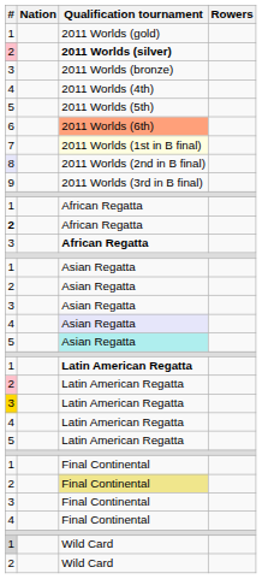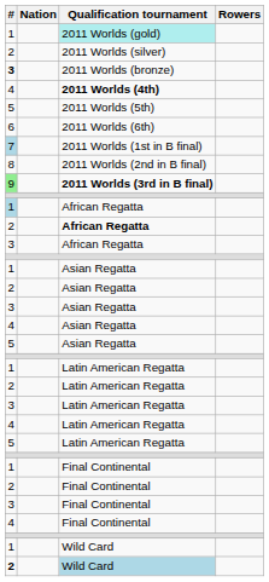2011 Worlds (gold) | Qualification tournament: no background -> paleturquoise background
2011 Worlds (silver) | #: pink background -> no background
2011 Worlds (silver) | Qualification tournament: bold -> normal
2011 Worlds (bronze) | #: normal -> bold
2011 Worlds (4th) | Qualification tournament: normal -> bold
2011 Worlds (6th) | Qualification tournament: lightsalmon background -> no background
2011 Worlds (1st in B final) | #: no background -> lightblue background
2011 Worlds (1st in B final) | Qualification tournament: lightyellow background -> no background
2011 Worlds (2nd in B final) | #: lavender background -> no background
2011 Worlds (3rd in B final) | #: no background -> lightgreen background
2011 Worlds (3rd in B final) | Qualification tournament: normal -> bold
1 / African Regatta | #: no background -> lightblue background
2 / African Regatta | #: bold -> normal
2 / African Regatta | Qualification tournament: normal -> bold
3 / African Regatta | Qualification tournament: bold -> normal
4 / Asian Regatta | Qualification tournament: lavender background -> no background
5 / Asian Regatta | Qualification tournament: paleturquoise background -> no background
1 / Latin American Regatta | Qualification tournament: bold -> normal
2 / Latin American Regatta | #: pink background -> no background
3 / Latin American Regatta | #: gold background -> no background
2 / Final Continental | Qualification tournament: khaki background -> no background
1 / Wild Card | #: lightgrey background -> no background
2 / Wild Card | #: normal -> bold
2 / Wild Card | Qualification tournament: no background -> lightblue background
